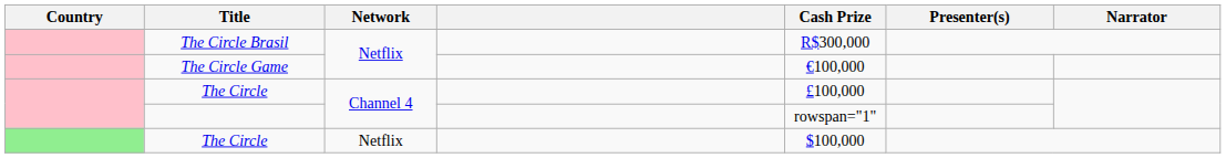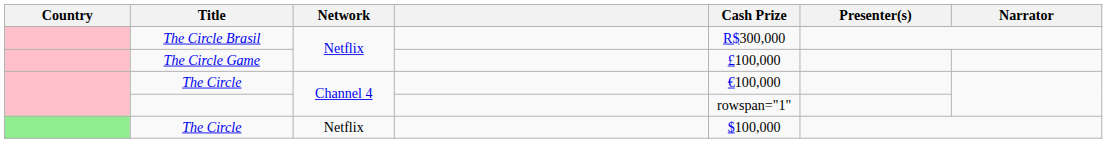The Circle Game | Cash Prize: €100,000 -> £100,000
The Circle / Channel 4 | Cash Prize: £100,000 -> €100,000
